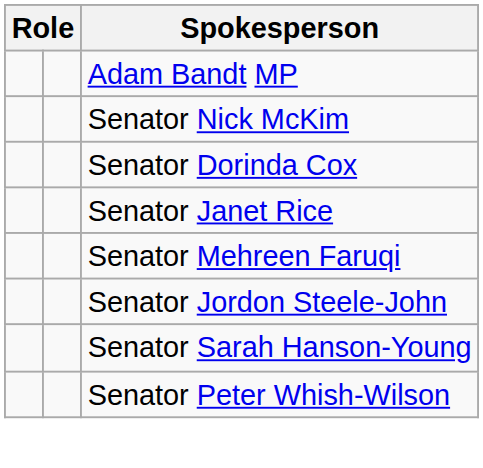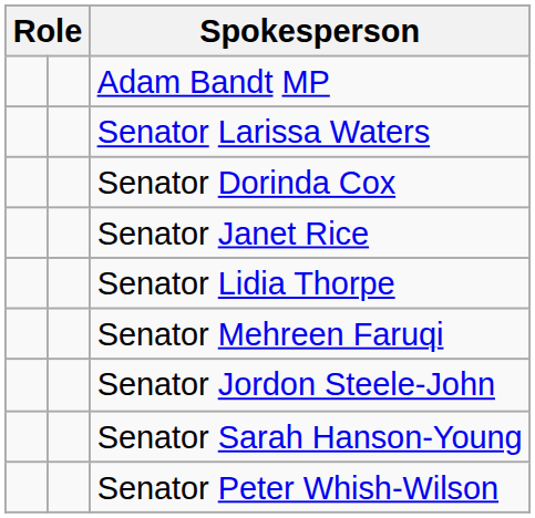+ row: Senator Larissa Waters
- row: Senator Nick McKim
+ row: Senator Lidia Thorpe
